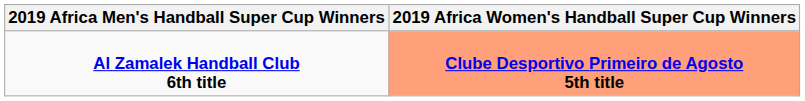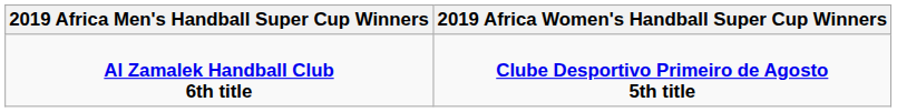Al Zamalek Handball Club 6th title | 2019 Africa Women's Handball Super Cup Winners: lightsalmon background -> no background
